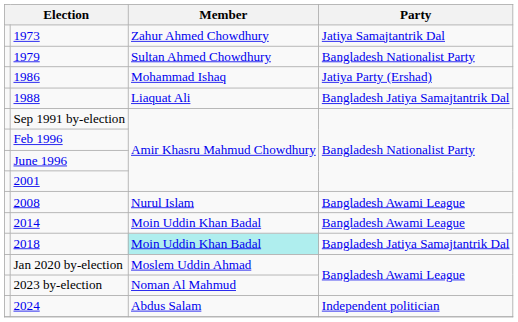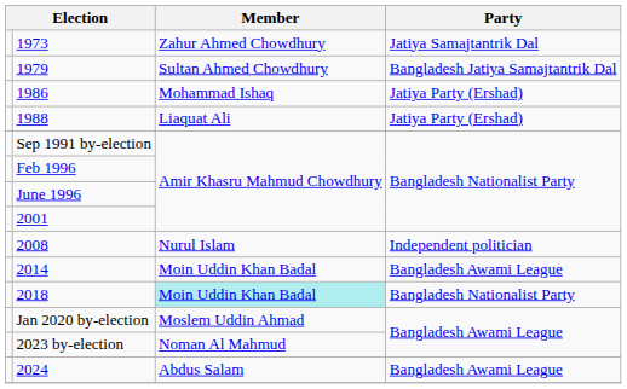1979 | Party: Bangladesh Nationalist Party -> Bangladesh Jatiya Samajtantrik Dal
1988 | Party: Bangladesh Jatiya Samajtantrik Dal -> Jatiya Party (Ershad)
2008 | Party: Bangladesh Awami League -> Independent politician
2018 | Party: Bangladesh Jatiya Samajtantrik Dal -> Bangladesh Nationalist Party
2024 | Party: Independent politician -> Bangladesh Awami League
